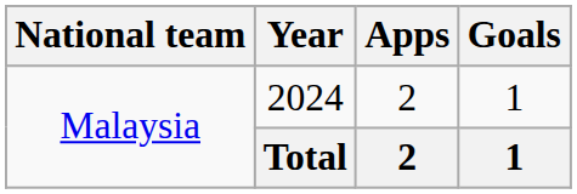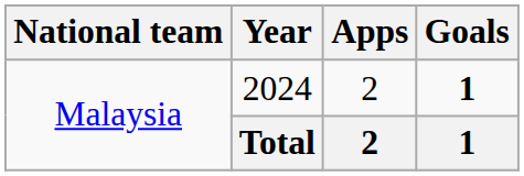Malaysia / 2024 | Goals: normal -> bold
